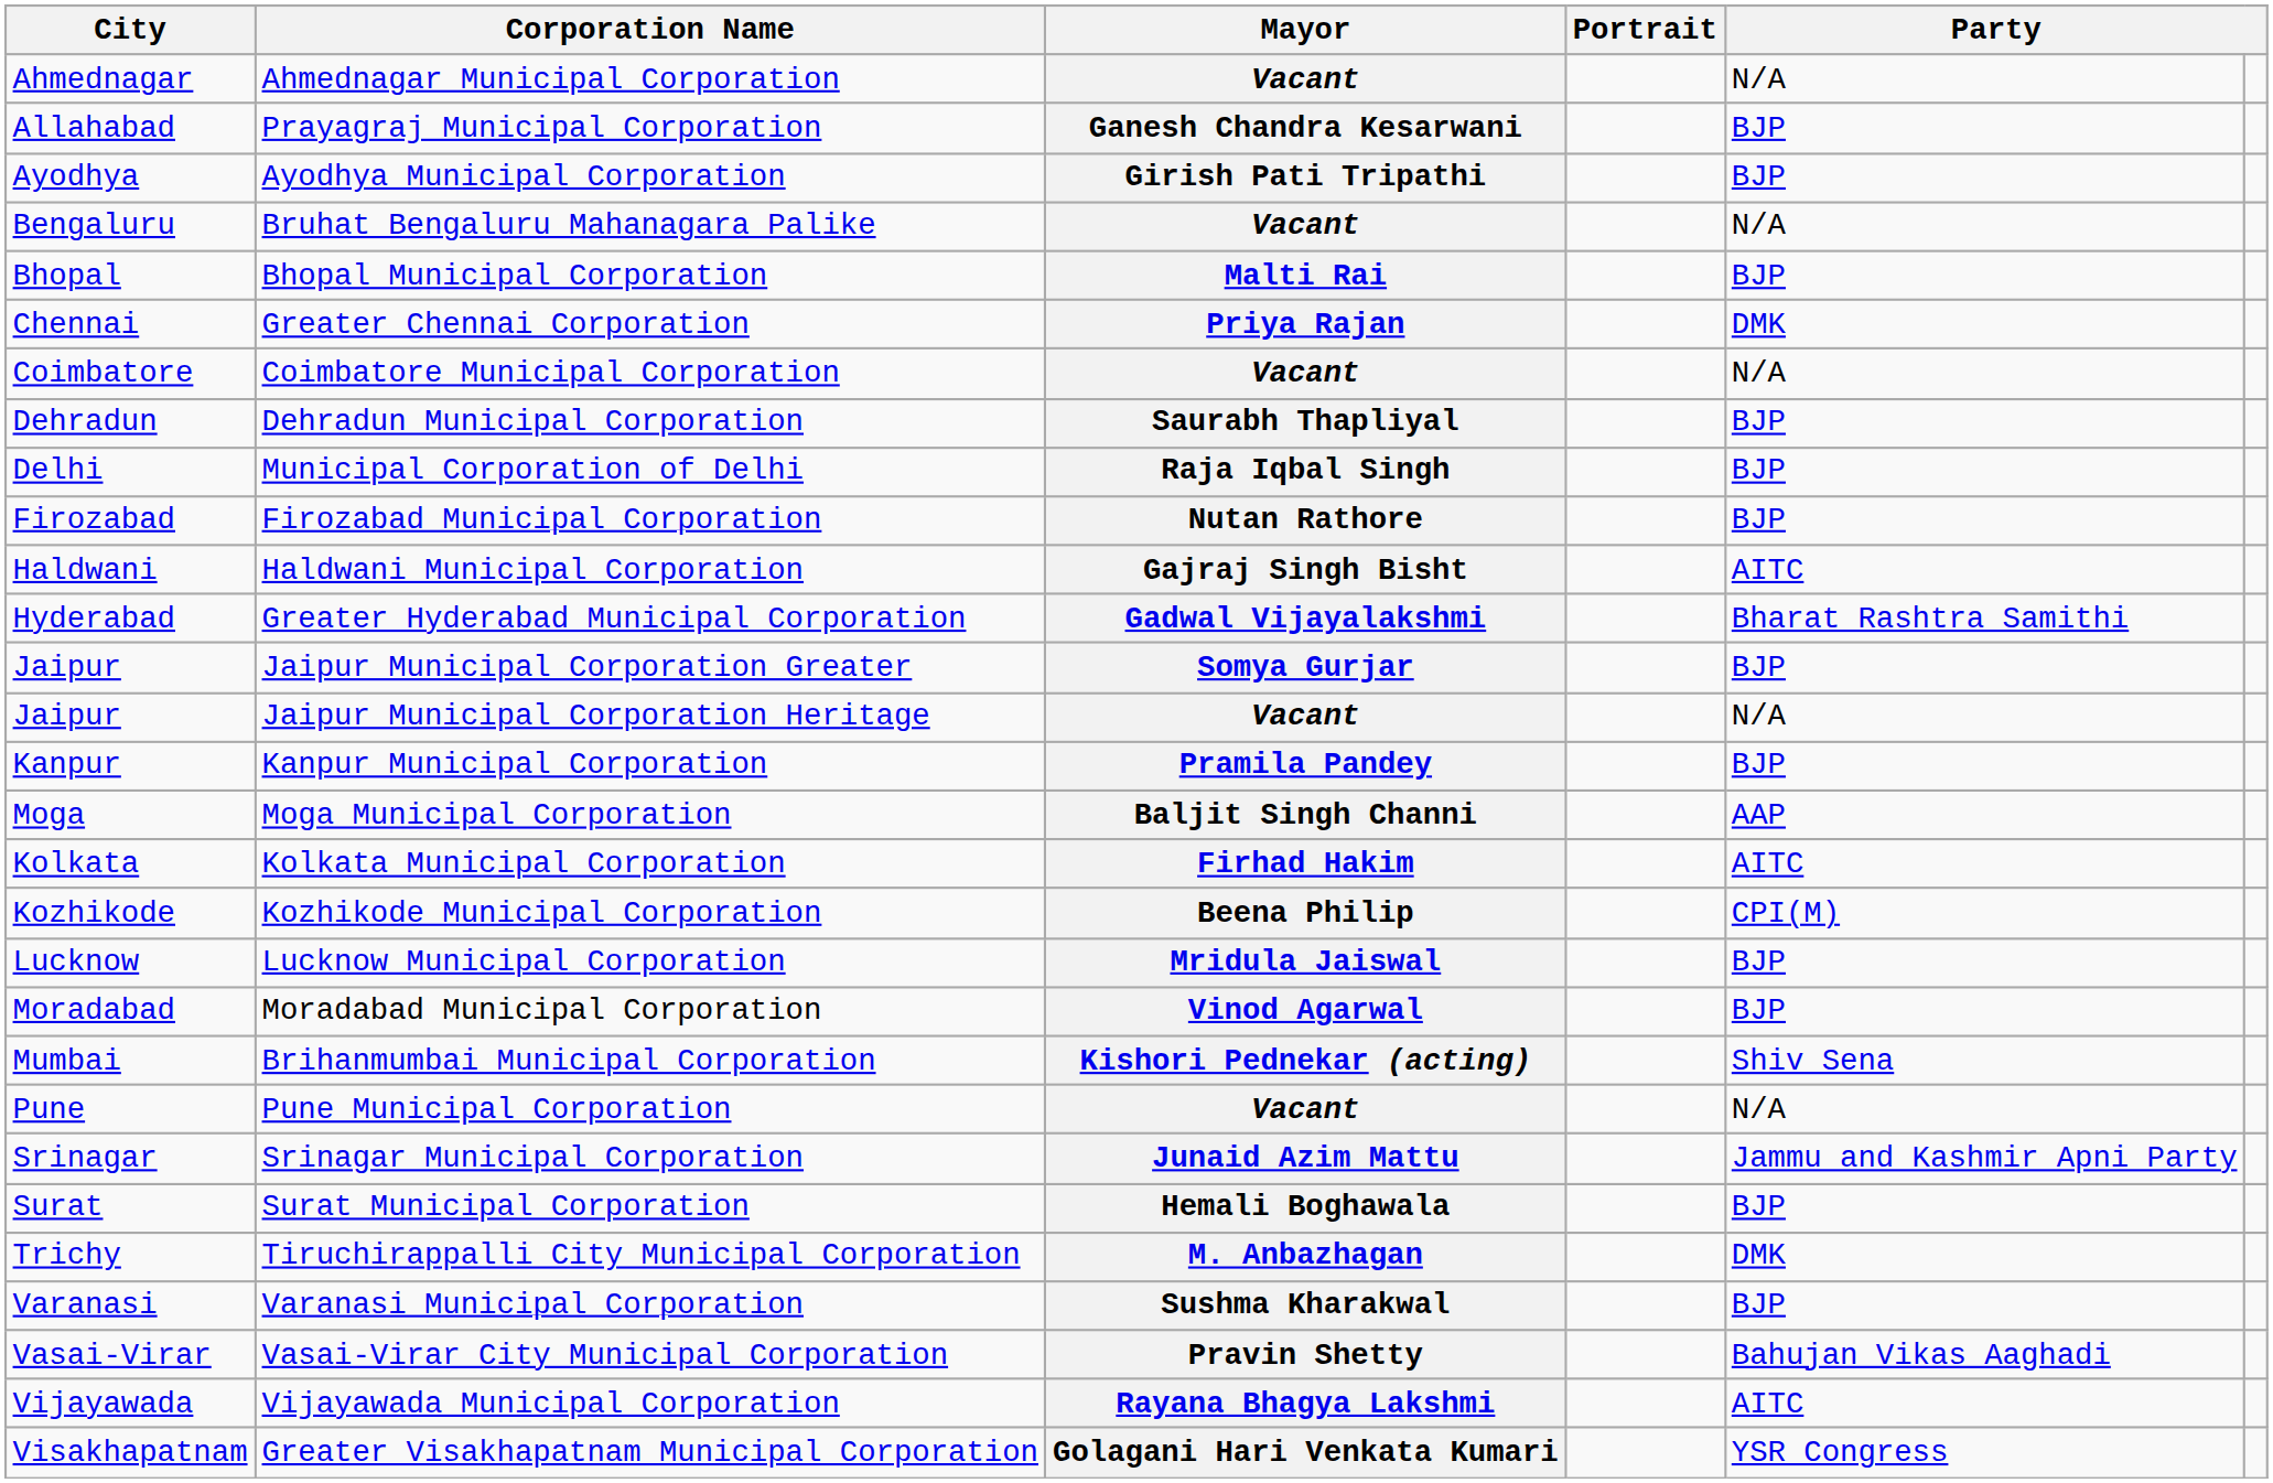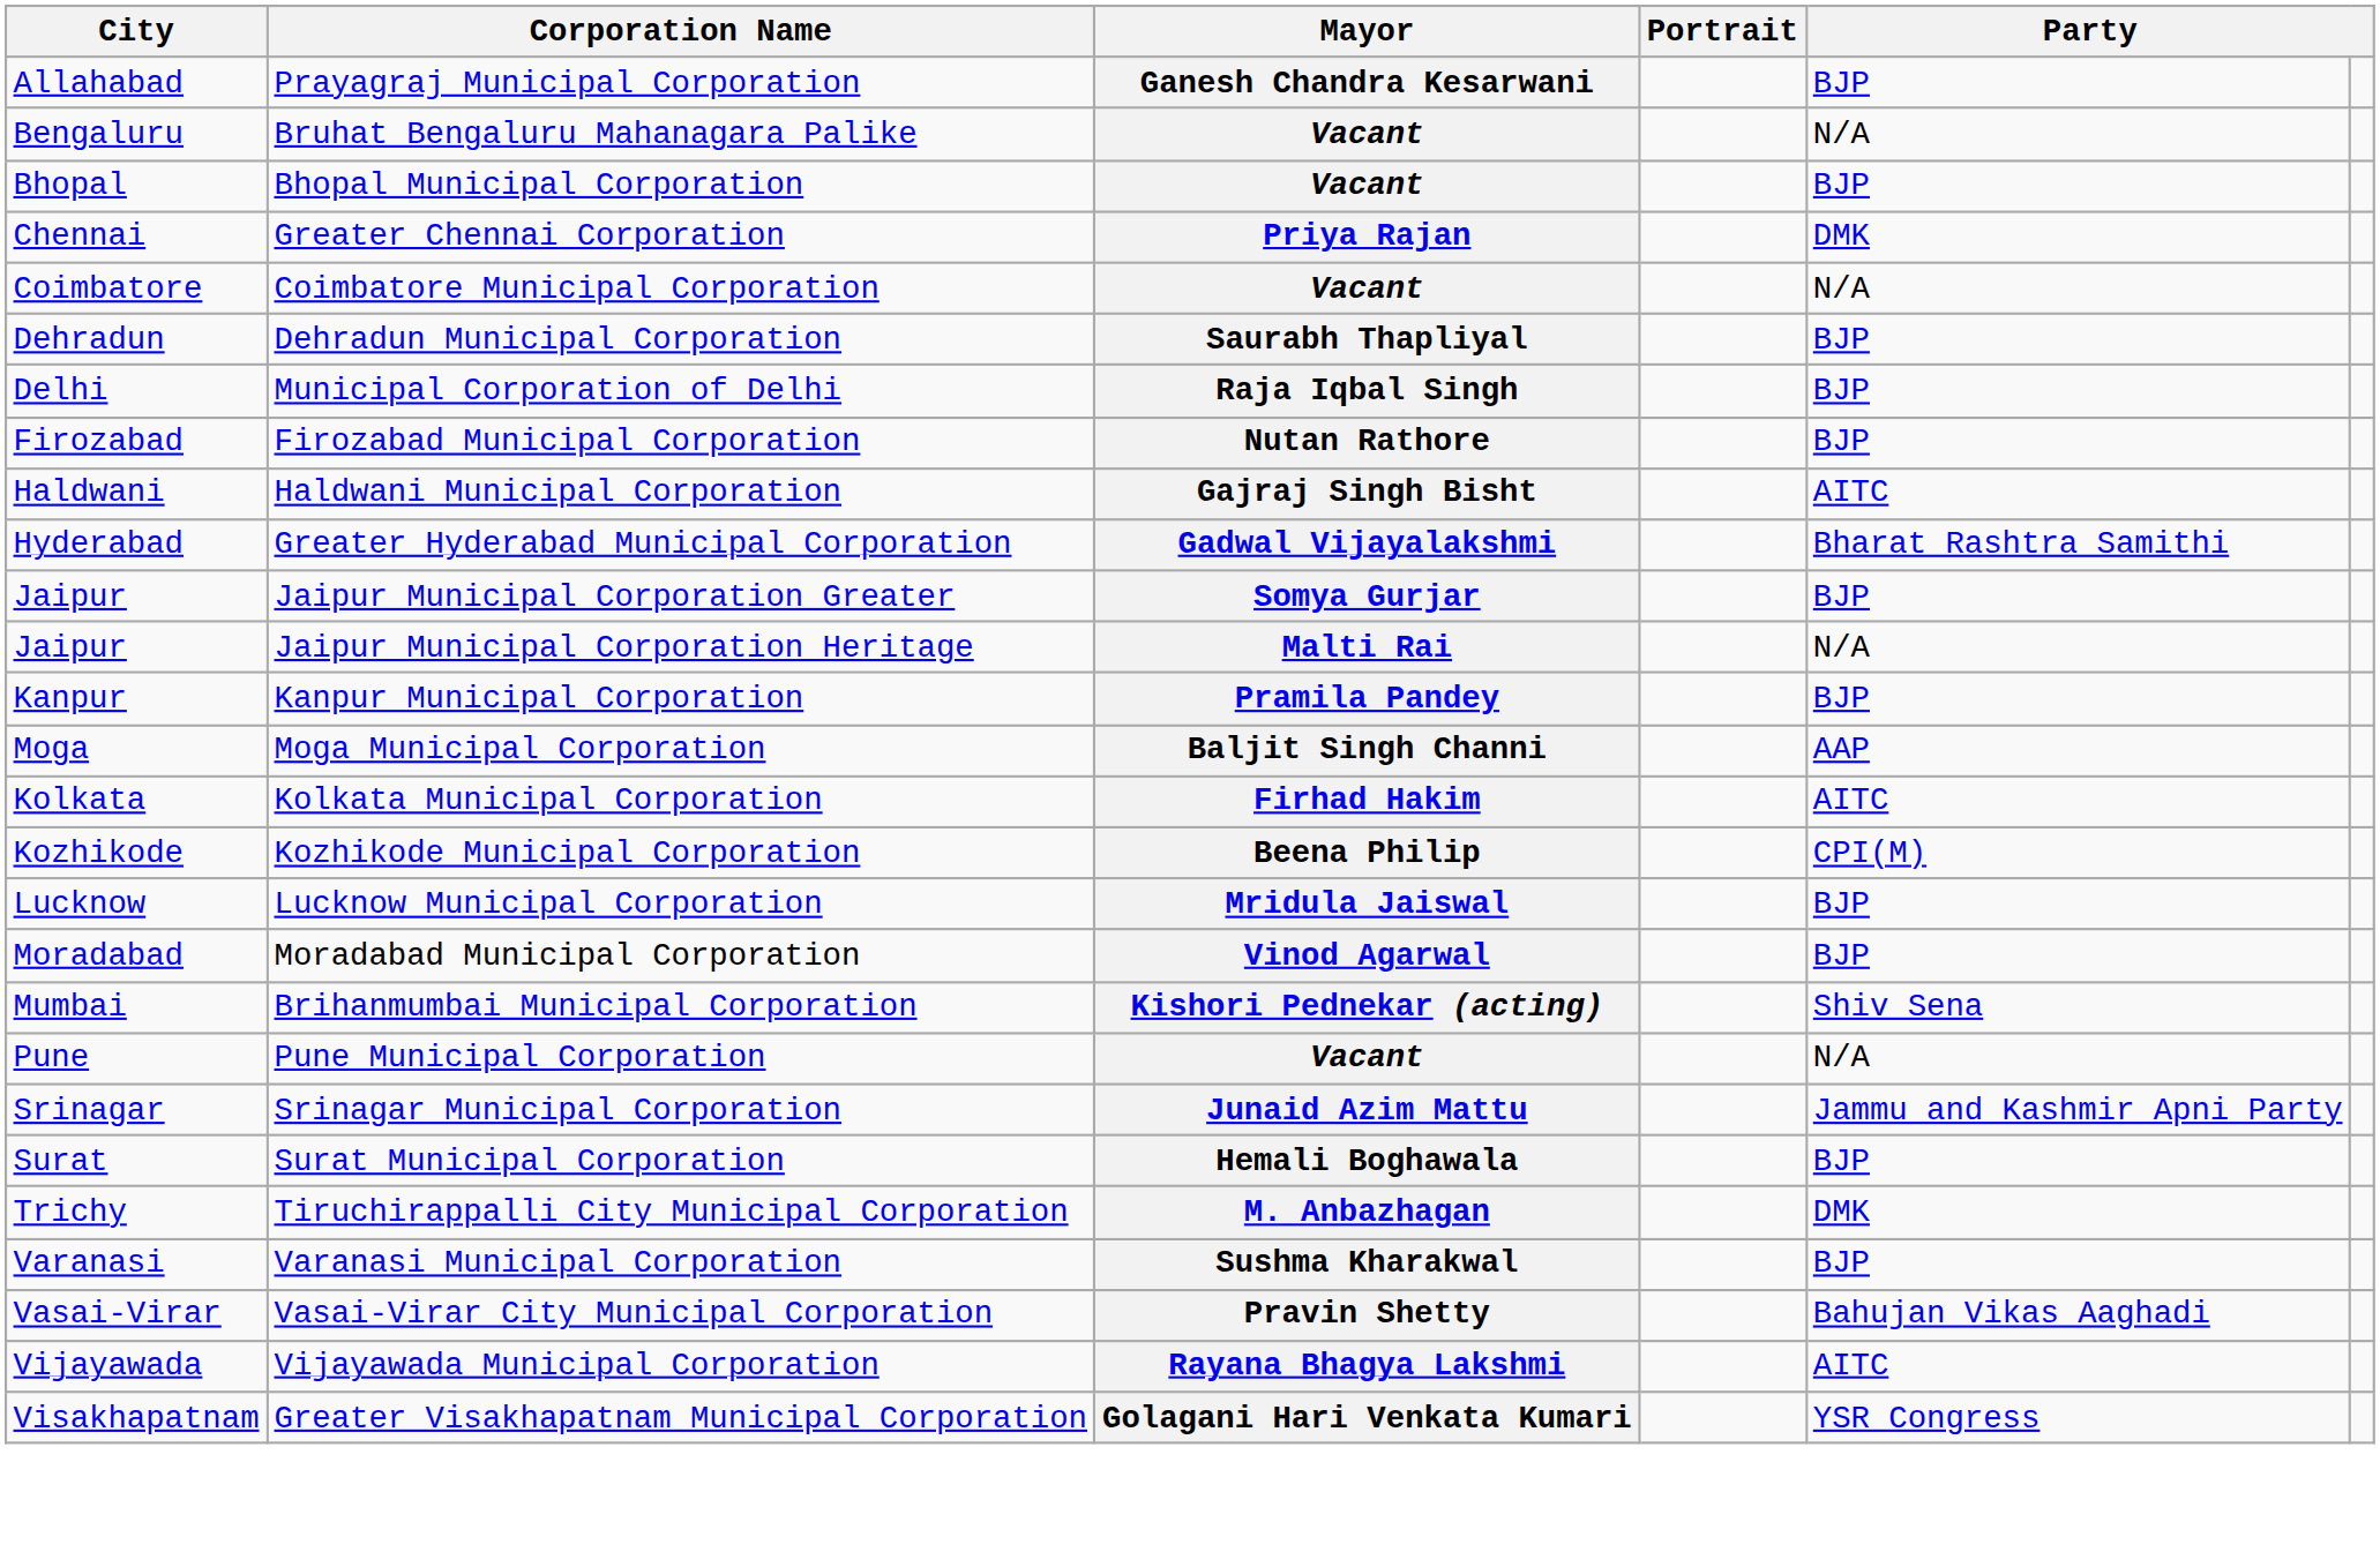- row: Ahmednagar | Ahmednagar Municipal Corporation | Vacant | N/A
- row: Ayodhya | Ayodhya Municipal Corporation | Girish Pati Tripathi | BJP
Bhopal Municipal Corporation | Mayor: Malti Rai -> Vacant
Jaipur Municipal Corporation Heritage | Mayor: Vacant -> Malti Rai
